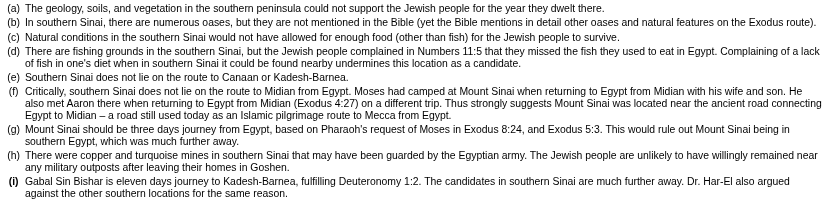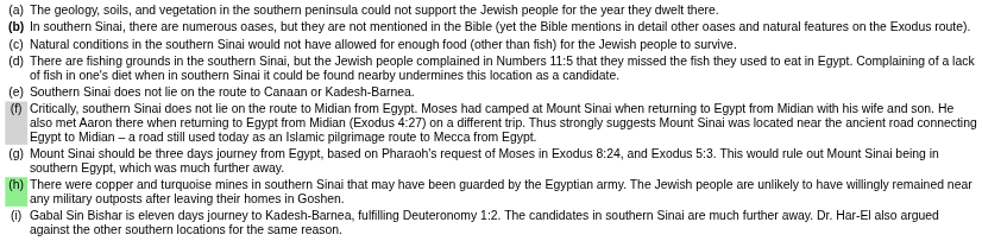row 2 | column 1: normal -> bold
row 6 | column 1: no background -> lightgrey background
row 8 | column 1: no background -> lightgreen background
row 9 | column 1: bold -> normal
